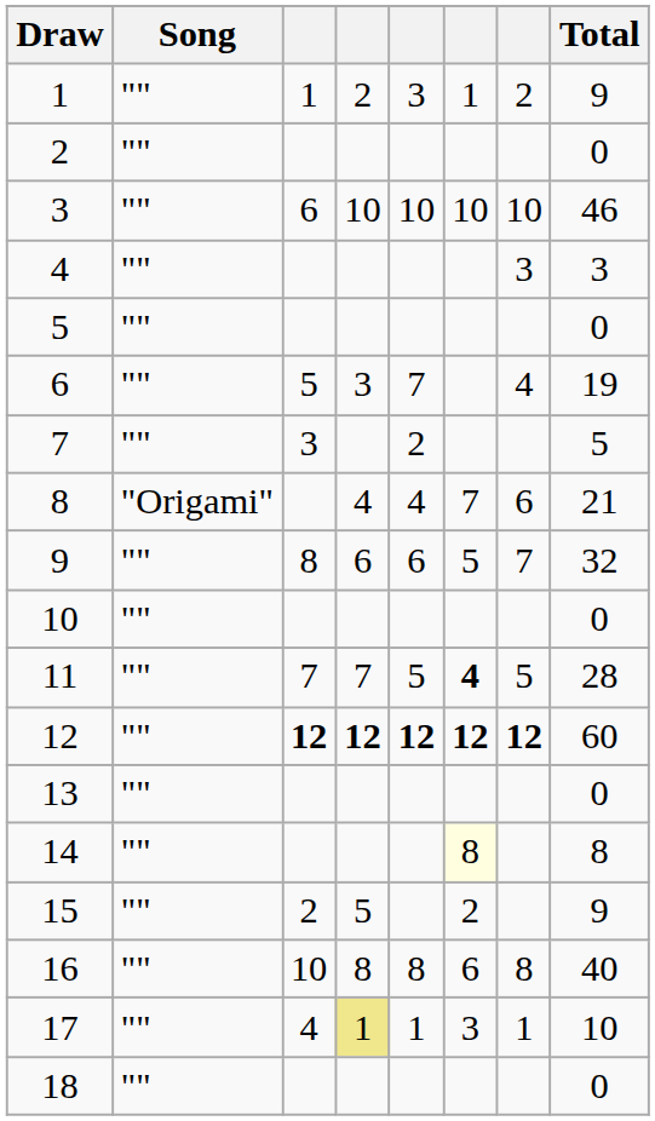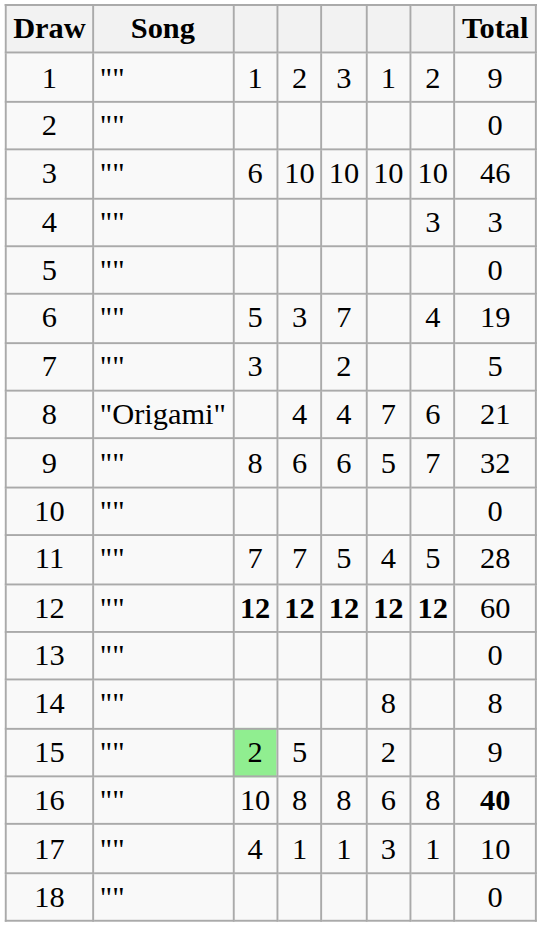11 | column 6: bold -> normal
14 | column 6: lightyellow background -> no background
15 | column 3: no background -> lightgreen background
16 | Total: normal -> bold
17 | column 4: khaki background -> no background
